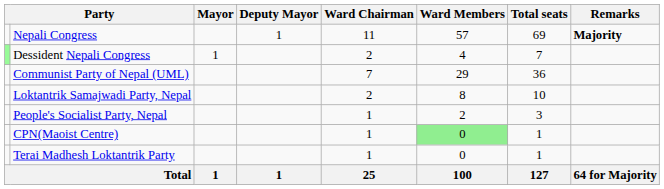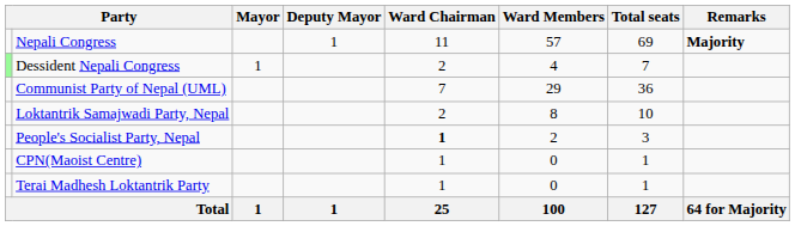People's Socialist Party, Nepal | Ward Chairman: normal -> bold
CPN(Maoist Centre) | Ward Members: lightgreen background -> no background
